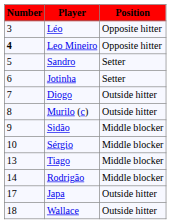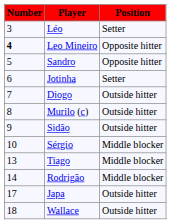Léo | Position: Opposite hitter -> Setter
Sandro | Position: Setter -> Opposite hitter
Sidão | Position: Middle blocker -> Outside hitter
